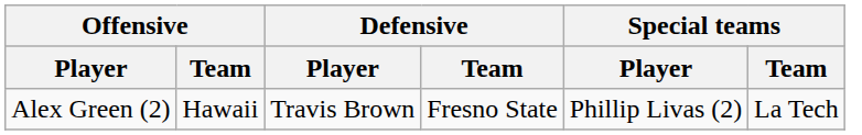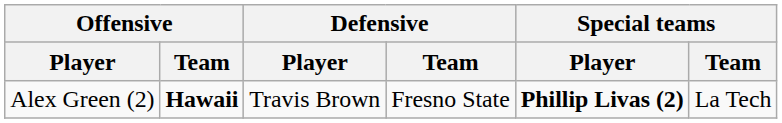Alex Green (2) | Offensive / Team: normal -> bold
Alex Green (2) | Special teams / Player: normal -> bold
